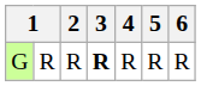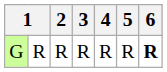G | 3: bold -> normal
G | 6: normal -> bold
